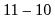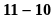row 1 | column 1: normal -> bold
